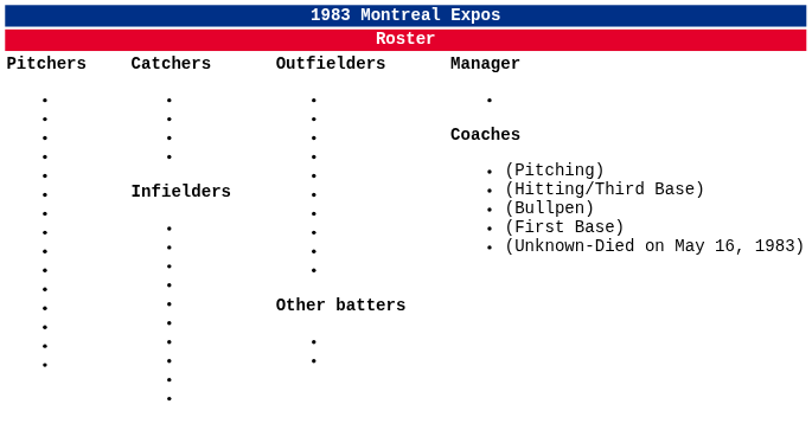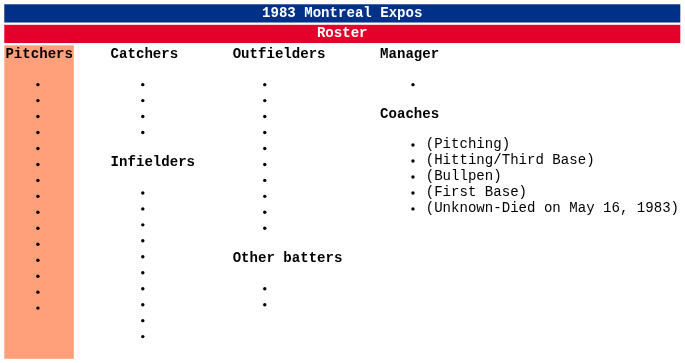Pitchers | column 1: no background -> lightsalmon background
